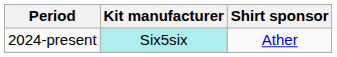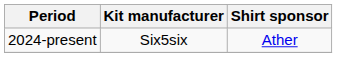2024-present | Kit manufacturer: paleturquoise background -> no background
